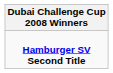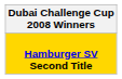row 2 | column 1: no background -> gold background
